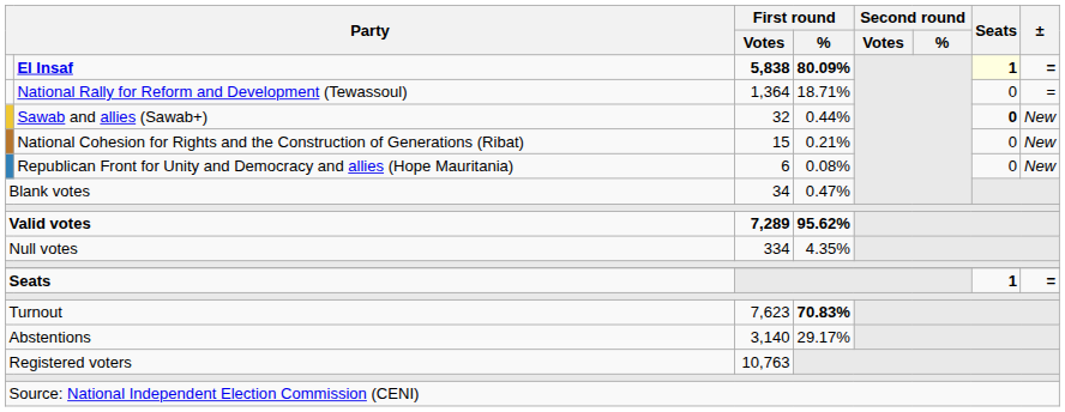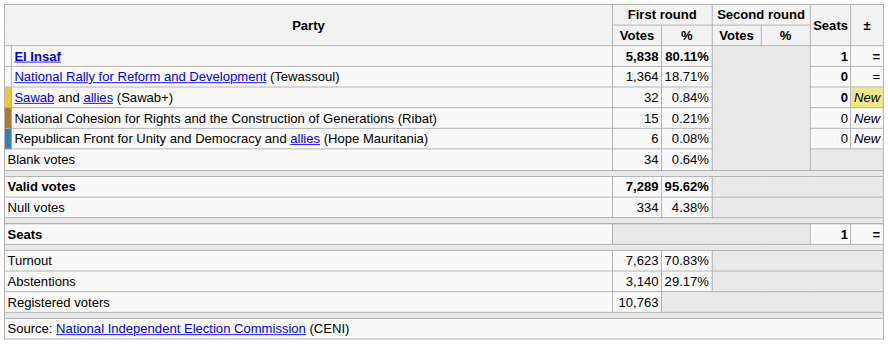El Insaf | First round / %: 80.09% -> 80.11%
El Insaf | Seats: lightyellow background -> no background
National Rally for Reform and Development (Tewassoul) | Seats: normal -> bold
Sawab and allies (Sawab+) | First round / %: 0.44% -> 0.84%
Sawab and allies (Sawab+) | ±: no background -> khaki background
Blank votes | First round / %: 0.47% -> 0.64%
Null votes | First round / %: 4.35% -> 4.38%
Turnout | First round / %: bold -> normal
